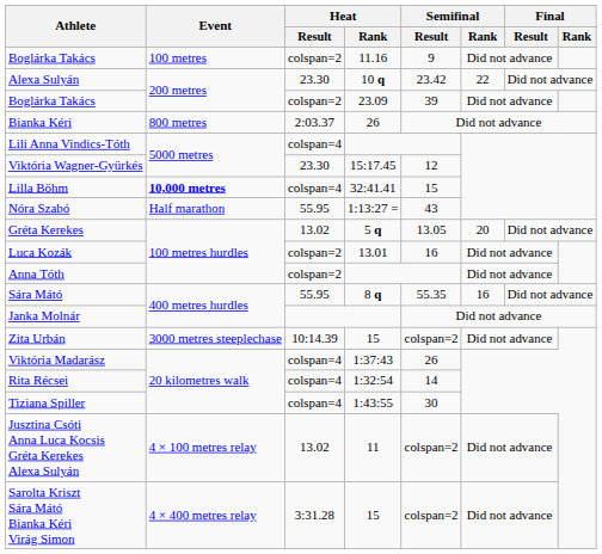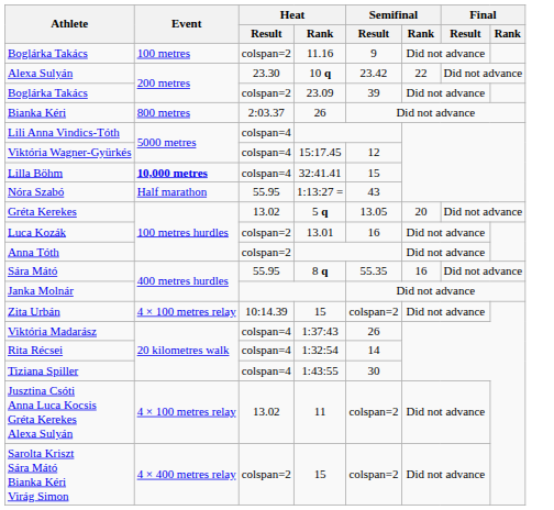Viktória Wagner-Gyürkés | Heat / Result: 23.30 -> colspan=4
Zita Urbán | Event: 3000 metres steeplechase -> 4 × 100 metres relay
Sarolta Kriszt Sára Mátó Bianka Kéri Virág Simon | Heat / Result: 3:31.28 -> colspan=2
